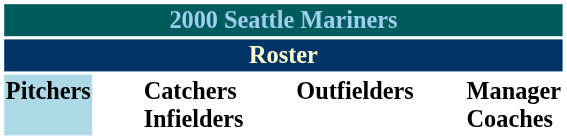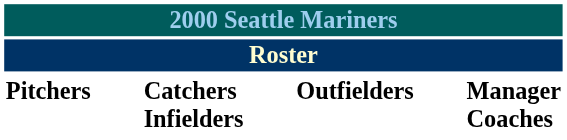Pitchers | column 1: lightblue background -> no background
